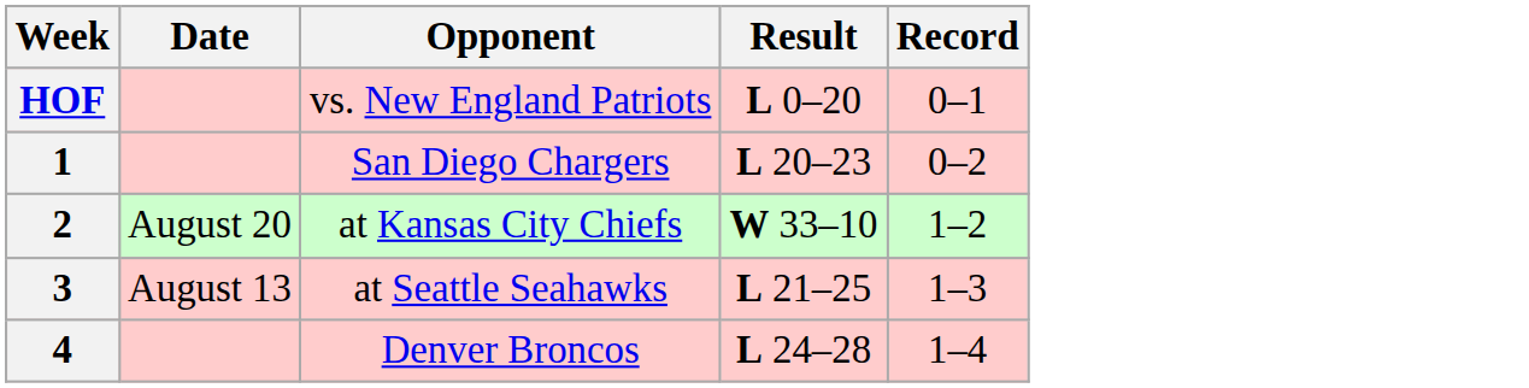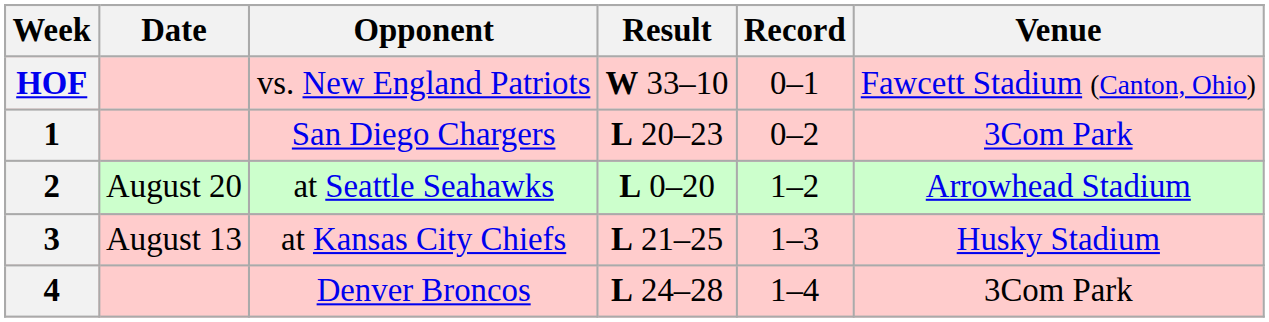+ column: Venue | Fawcett Stadium (Canton, Ohio) | 3Com Park | Arrowhead Stadium | Husky Stadium | 3Com Park
HOF | Result: L 0–20 -> W 33–10
2 | Opponent: at Kansas City Chiefs -> at Seattle Seahawks
2 | Result: W 33–10 -> L 0–20
3 | Opponent: at Seattle Seahawks -> at Kansas City Chiefs
